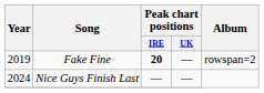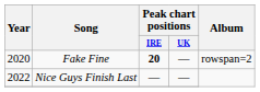Fake Fine | Year: 2019 -> 2020
Nice Guys Finish Last | Year: 2024 -> 2022
